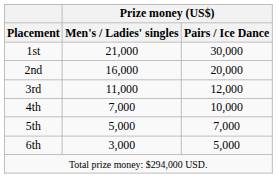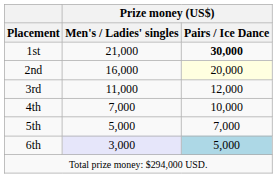1st | Prize money (US$) / Pairs / Ice Dance: normal -> bold
2nd | Prize money (US$) / Pairs / Ice Dance: no background -> lightyellow background
6th | Prize money (US$) / Men's / Ladies' singles: no background -> lavender background
6th | Prize money (US$) / Pairs / Ice Dance: no background -> lightblue background
